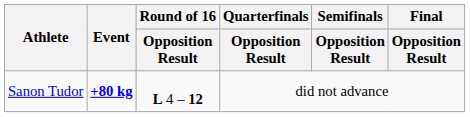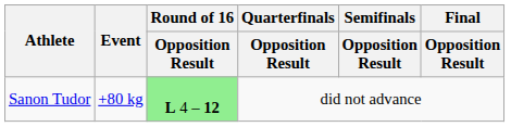Sanon Tudor | Event: bold -> normal
Sanon Tudor | Round of 16 / Opposition Result: no background -> lightgreen background
